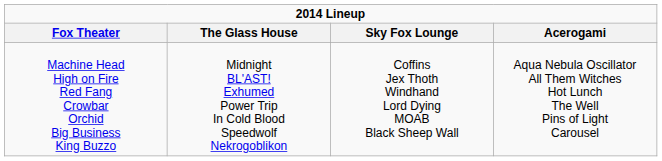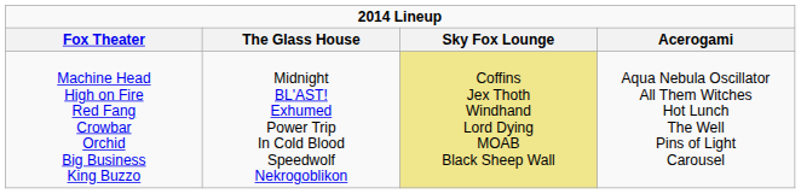row 3 | Sky Fox Lounge: no background -> khaki background
